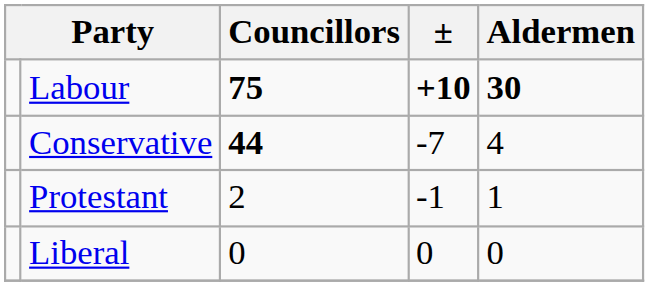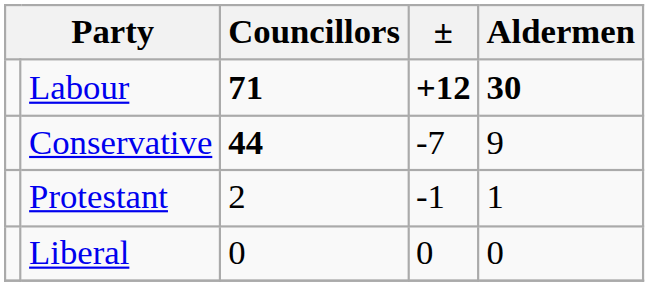Labour | Councillors: 75 -> 71
Labour | ±: +10 -> +12
Conservative | Aldermen: 4 -> 9
